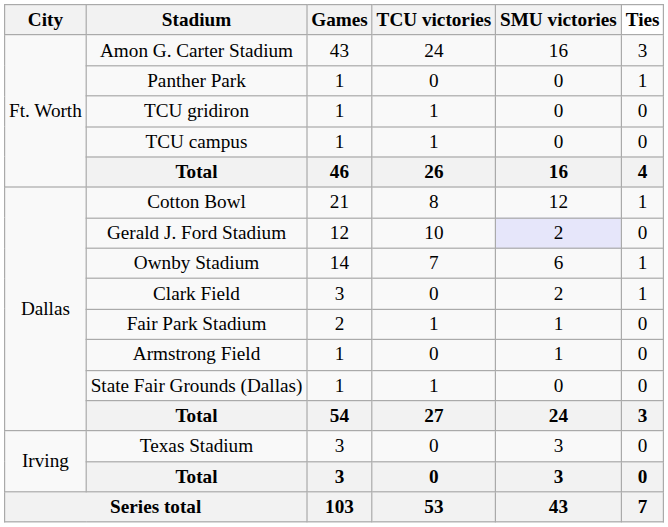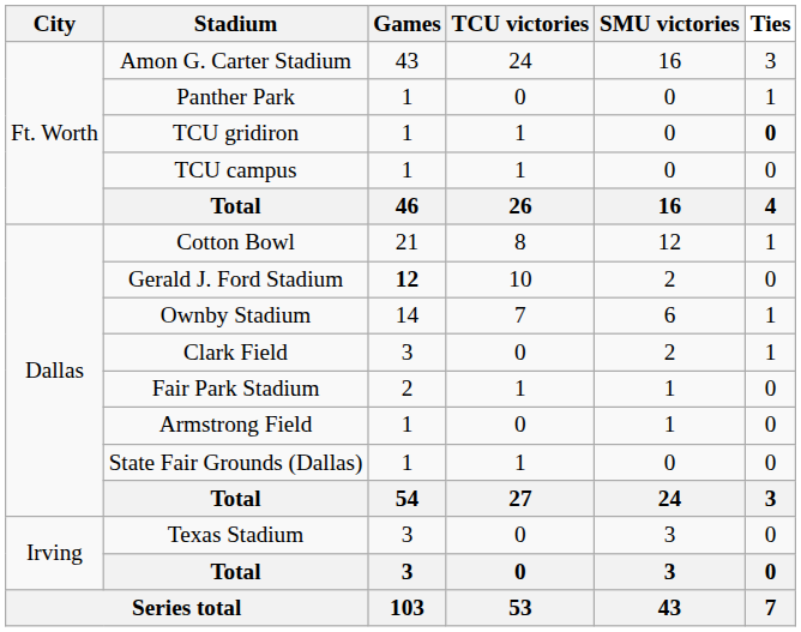TCU gridiron | Ties: normal -> bold
Gerald J. Ford Stadium | Games: normal -> bold
Gerald J. Ford Stadium | SMU victories: lavender background -> no background
